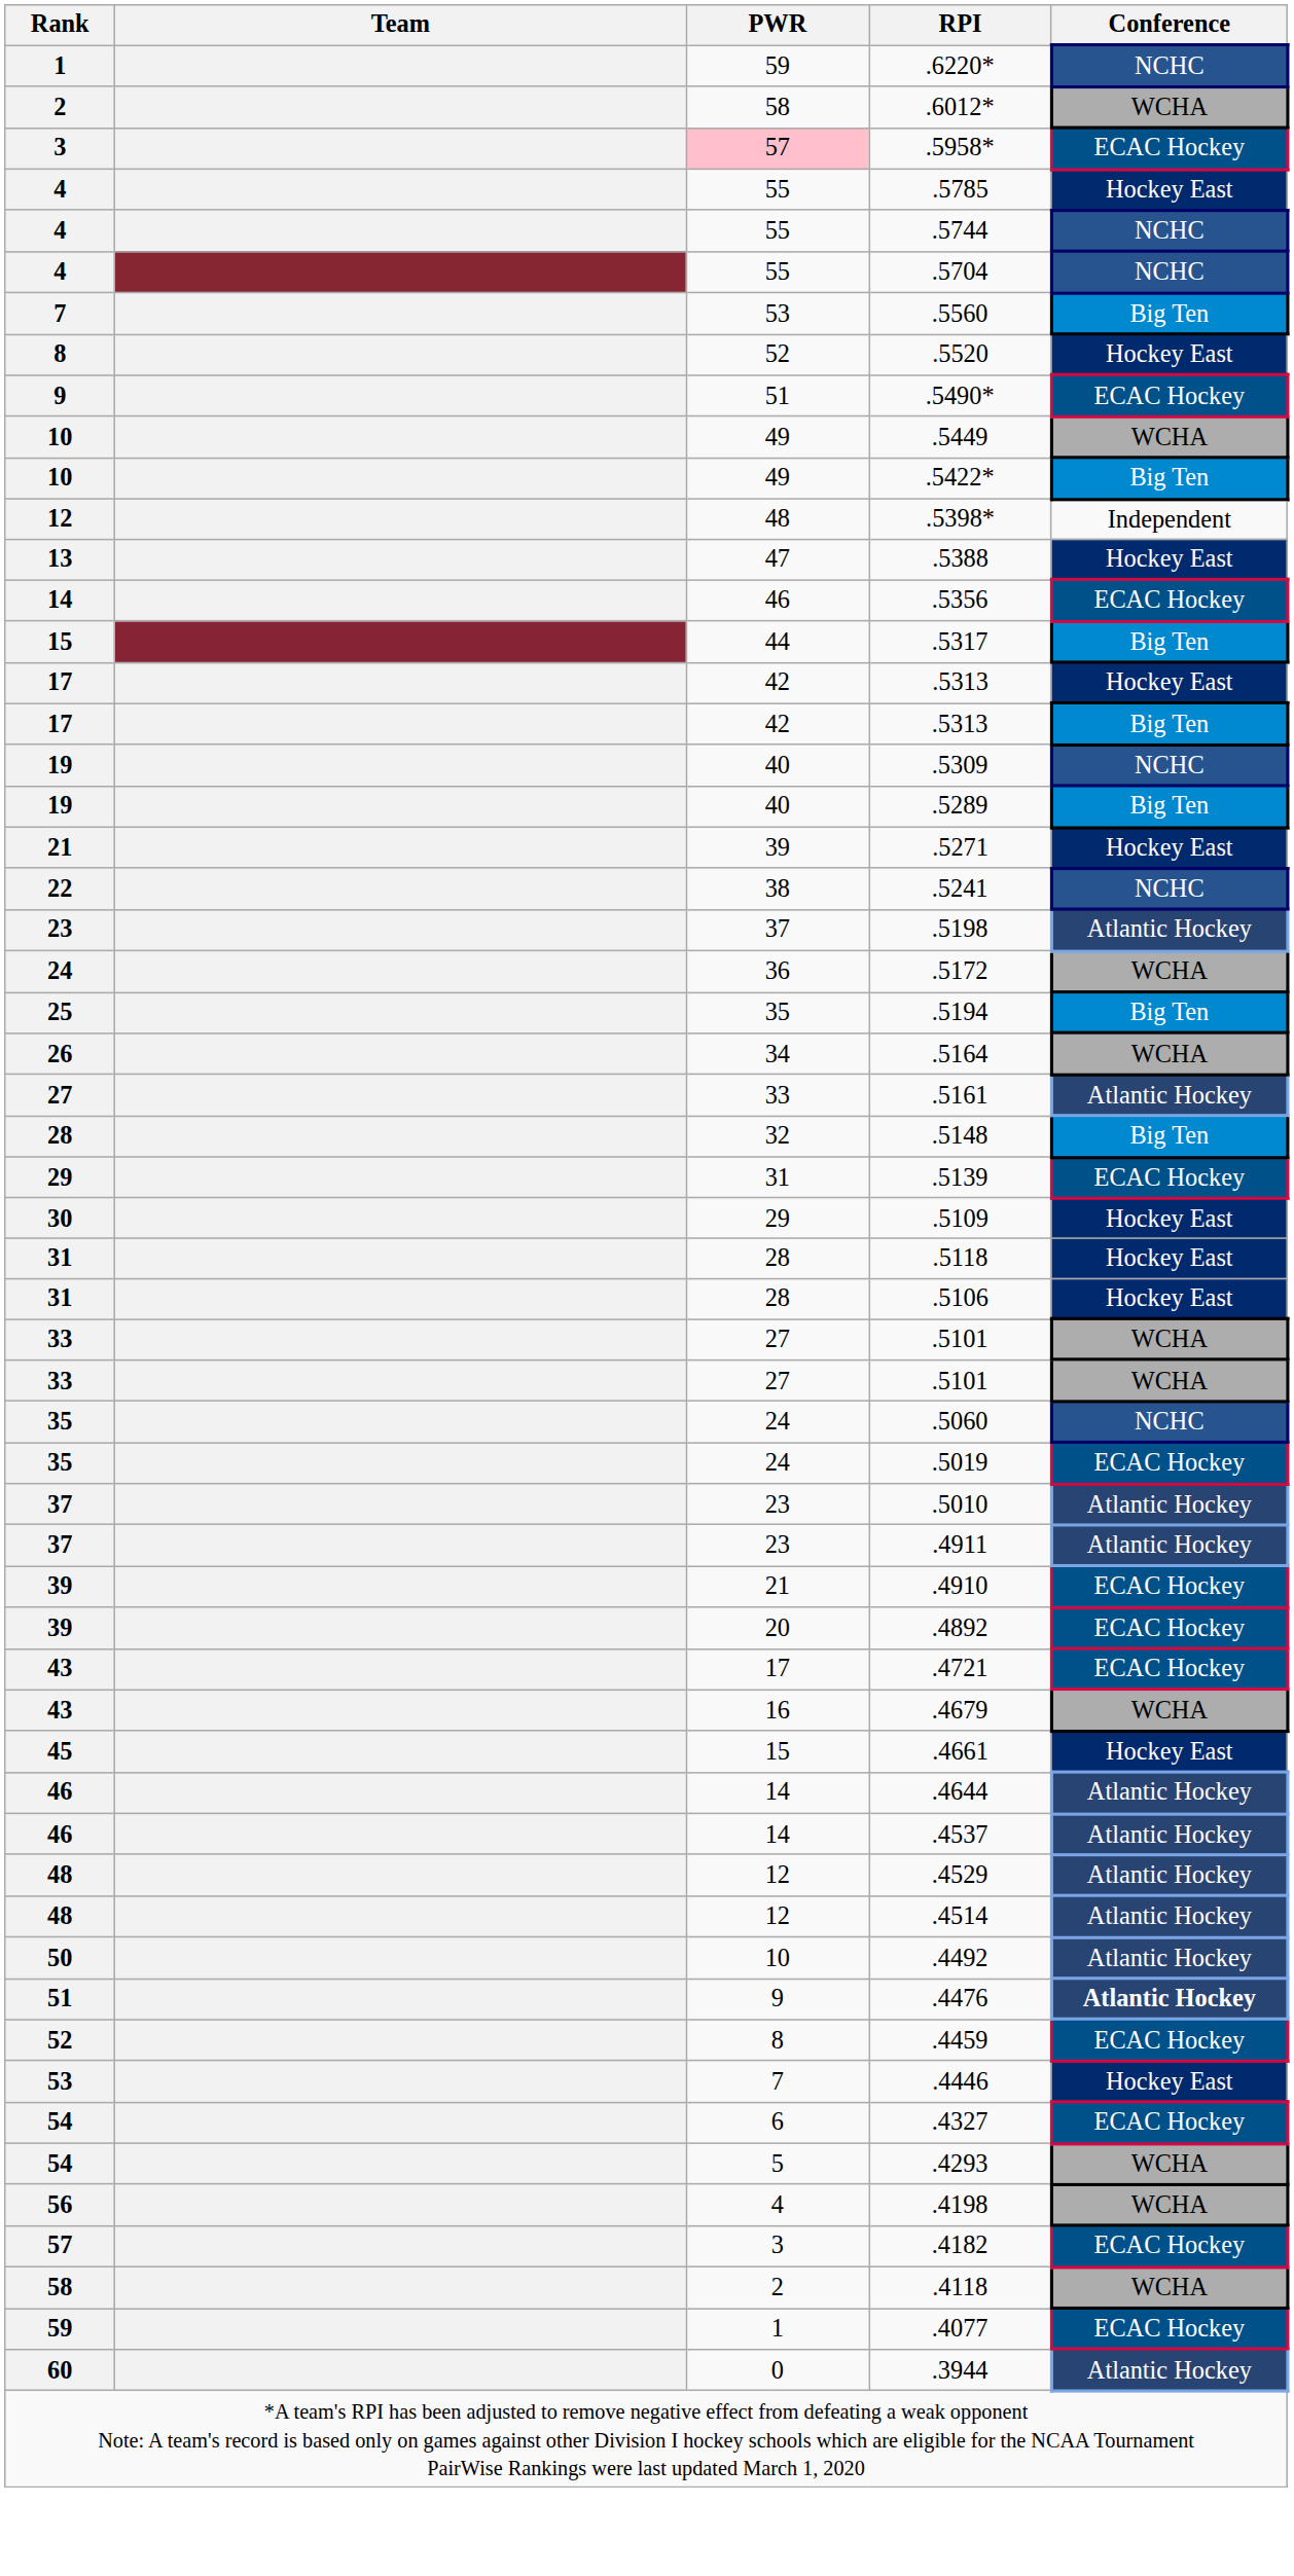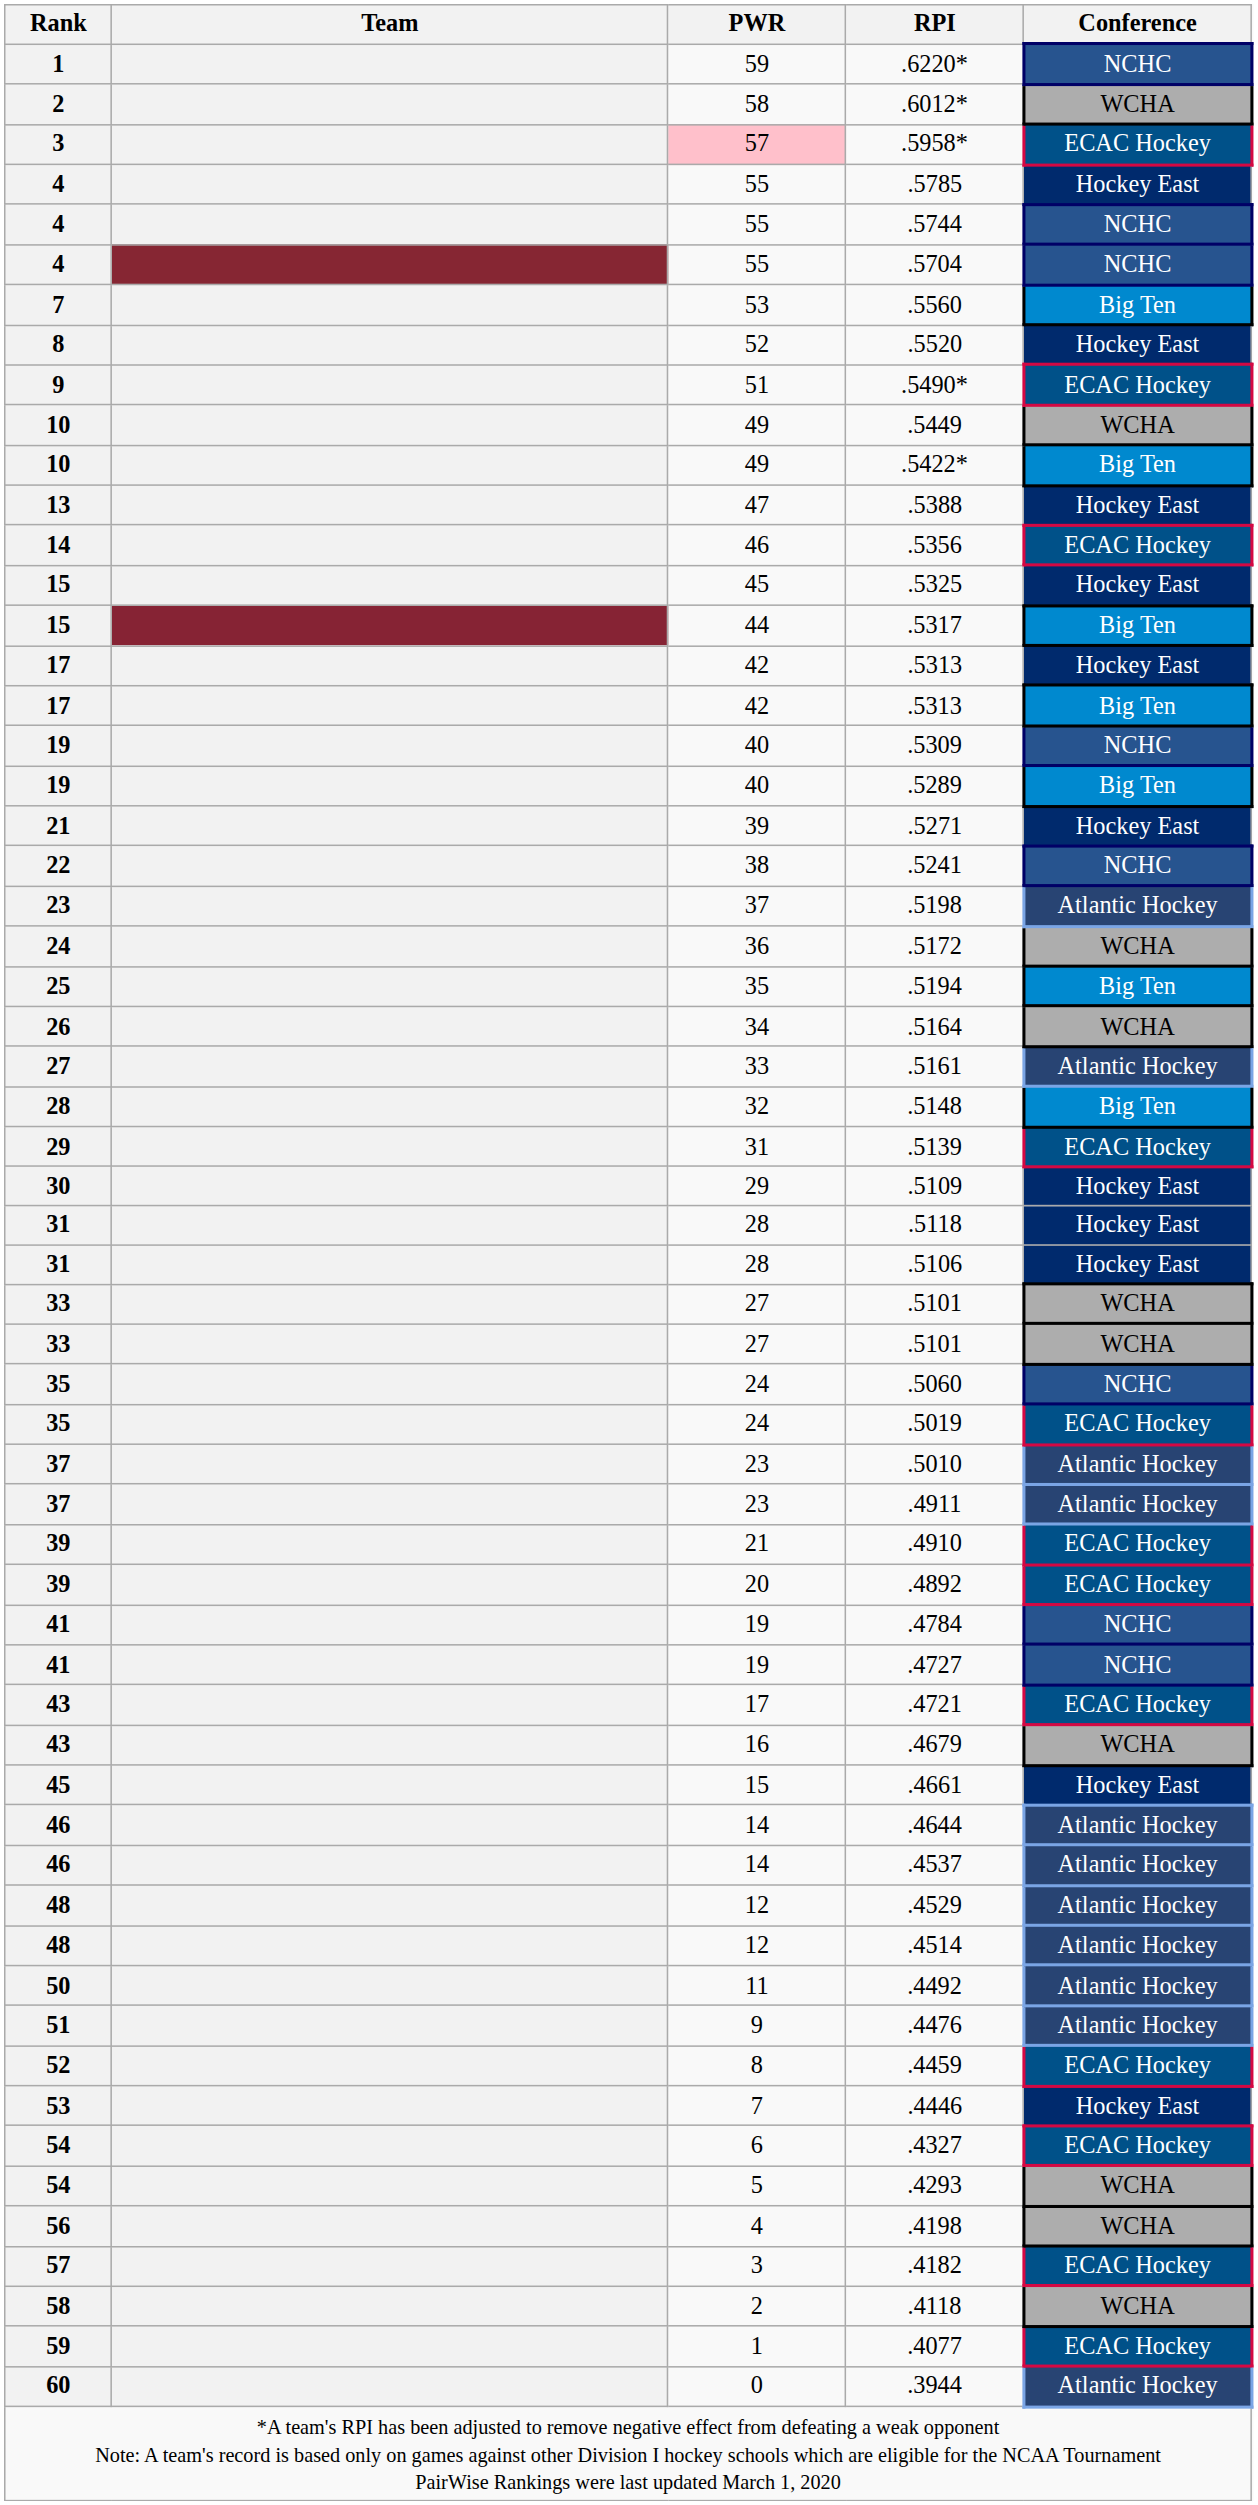- row: 12 | 48 | .5398* | Independent
+ row: 15 | 45 | .5325 | Hockey East
+ row: 41 | 19 | .4784 | NCHC
+ row: 41 | 19 | .4727 | NCHC
.4492 | PWR: 10 -> 11
.4476 | Conference: bold -> normal
